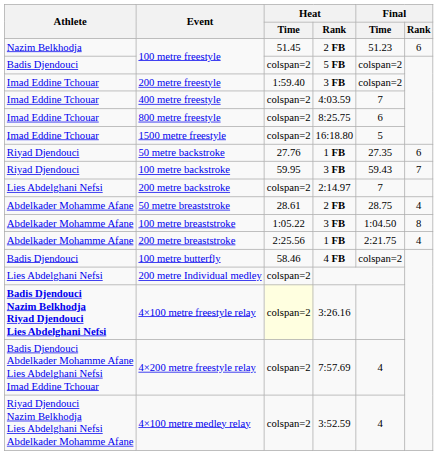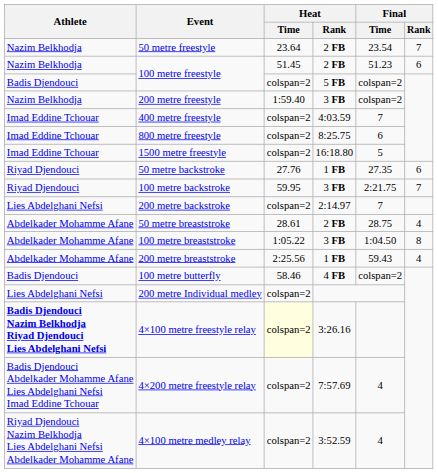+ row: Nazim Belkhodja | 50 metre freestyle | 23.64 | 2 FB | 23.54 | 7
200 metre freestyle | Athlete: Imad Eddine Tchouar -> Nazim Belkhodja
100 metre backstroke | Final / Time: 59.43 -> 2:21.75
200 metre breaststroke | Final / Time: 2:21.75 -> 59.43
